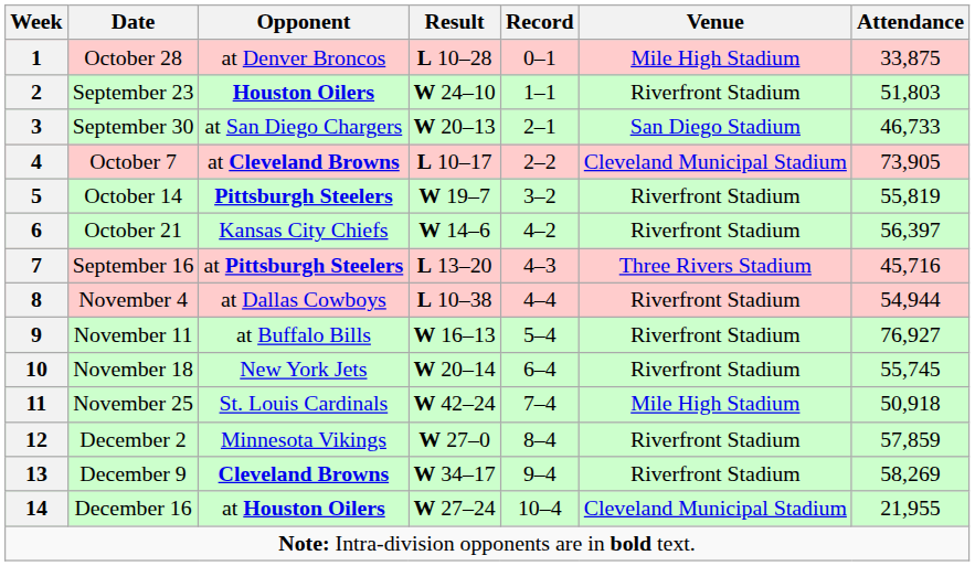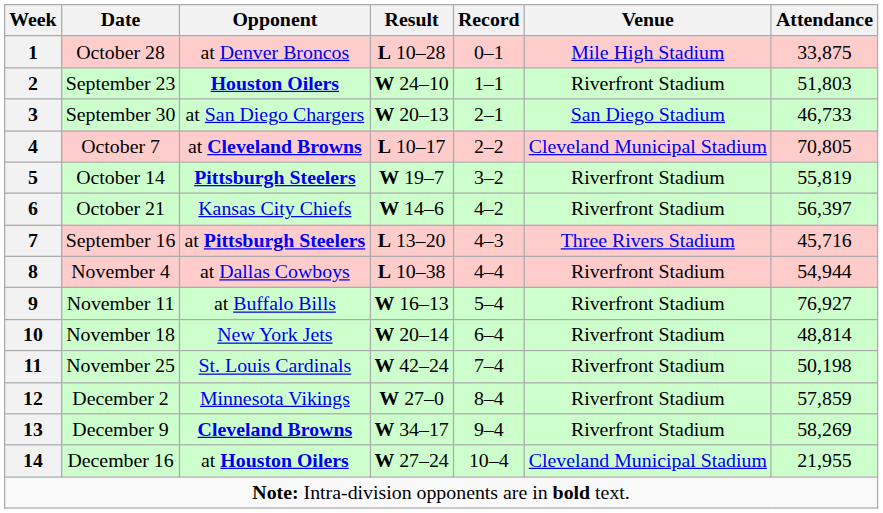4 | Attendance: 73,905 -> 70,805
10 | Attendance: 55,745 -> 48,814
11 | Venue: Mile High Stadium -> Riverfront Stadium
11 | Attendance: 50,918 -> 50,198
